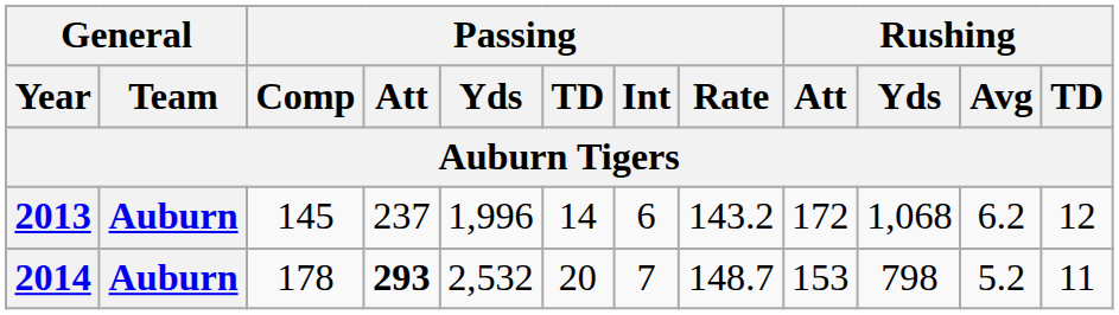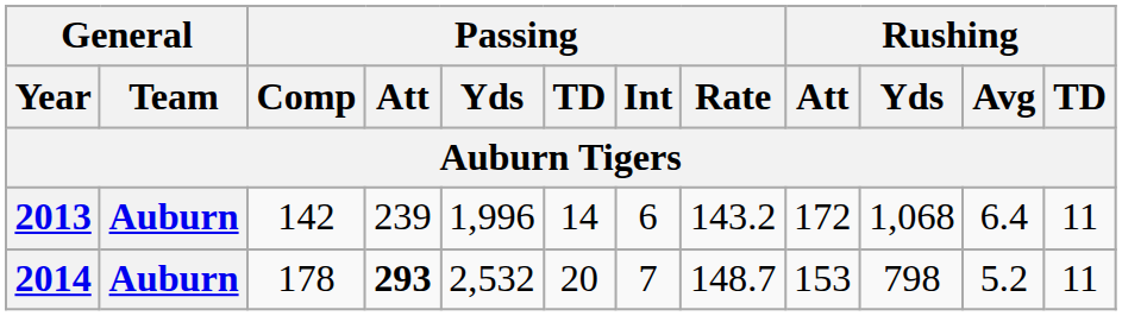2013 | Passing / Comp: 145 -> 142
2013 | Passing / Att: 237 -> 239
2013 | Rushing / Avg: 6.2 -> 6.4
2013 | Rushing / TD: 12 -> 11
